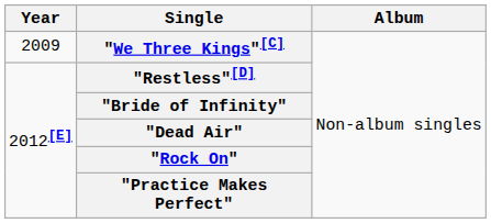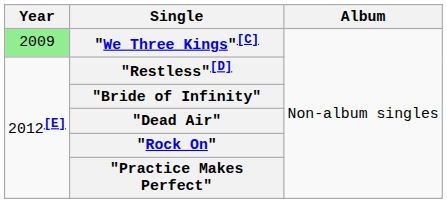"We Three Kings"[C] | Year: no background -> lightgreen background
